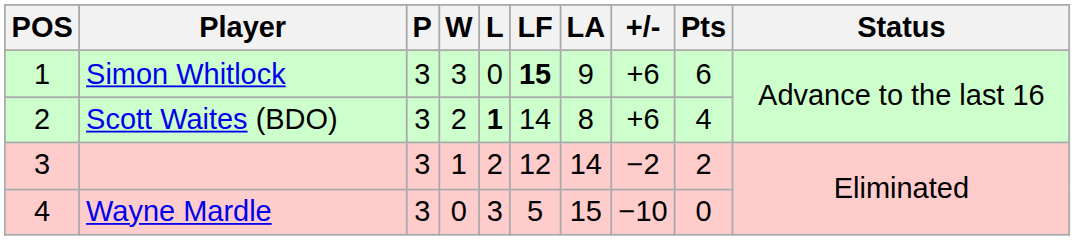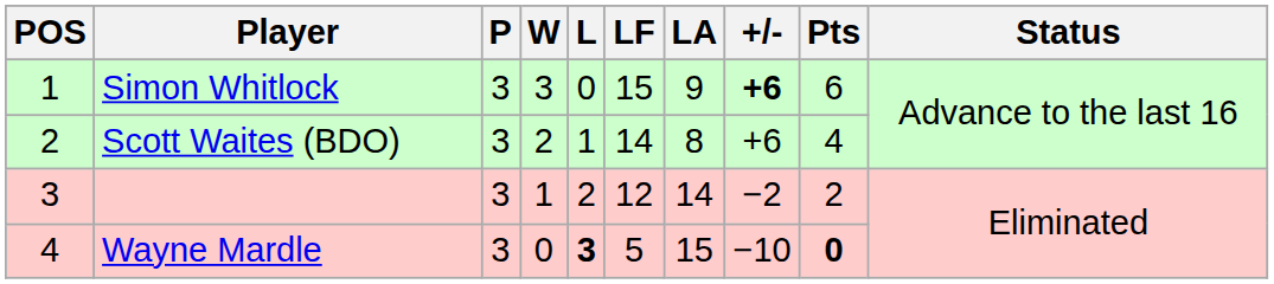Simon Whitlock | LF: bold -> normal
Simon Whitlock | +/-: normal -> bold
Scott Waites (BDO) | L: bold -> normal
Wayne Mardle | L: normal -> bold
Wayne Mardle | Pts: normal -> bold
